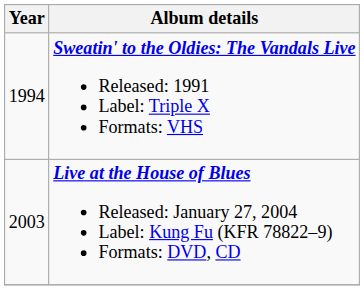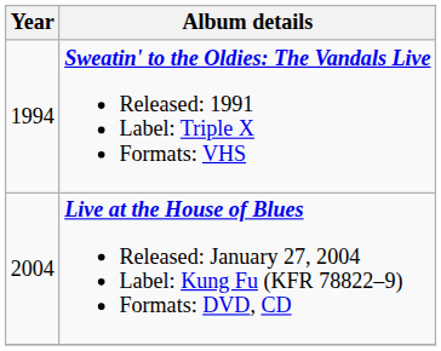row 3 | Year: 2003 -> 2004
